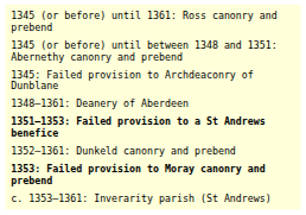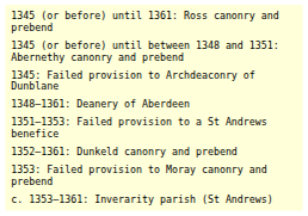row 5 | column 1: bold -> normal
row 7 | column 1: bold -> normal
